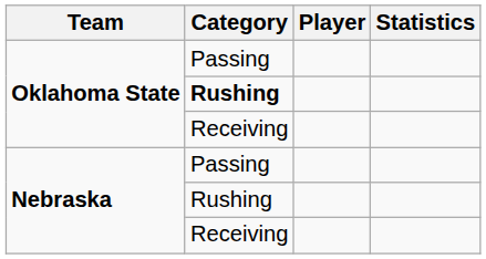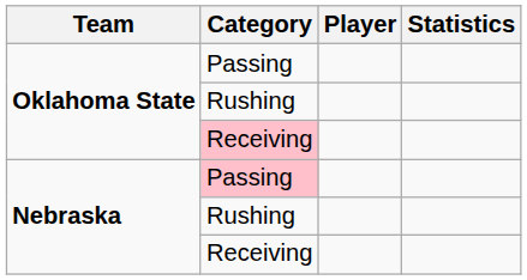Oklahoma State / Rushing | Category: bold -> normal
Oklahoma State / Receiving | Category: no background -> pink background
Nebraska / Passing | Category: no background -> pink background
